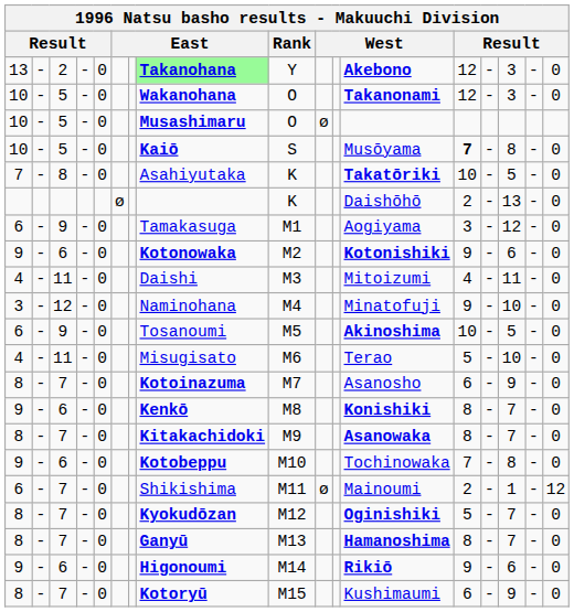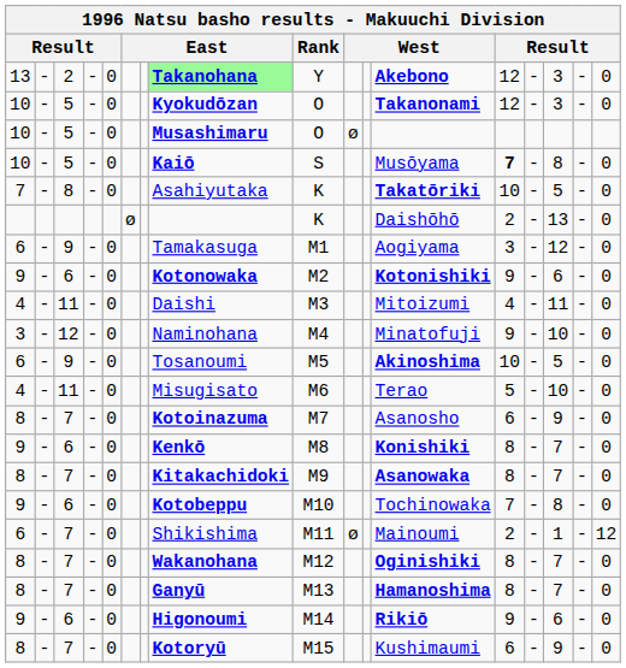row 4 | column 8: Wakanohana -> Kyokudōzan
row 20 | column 8: Kyokudōzan -> Wakanohana
row 20 | column 13: 5 -> 8
